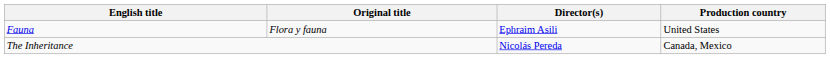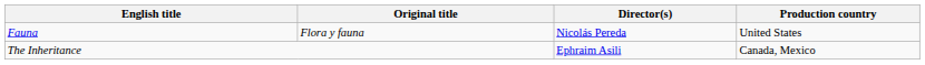Fauna | Director(s): Ephraim Asili -> Nicolás Pereda
The Inheritance | Director(s): Nicolás Pereda -> Ephraim Asili
